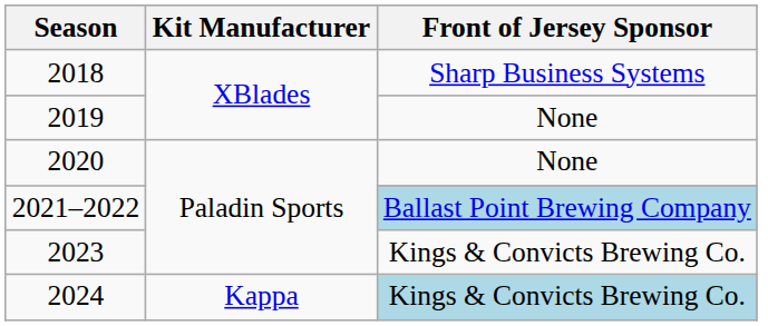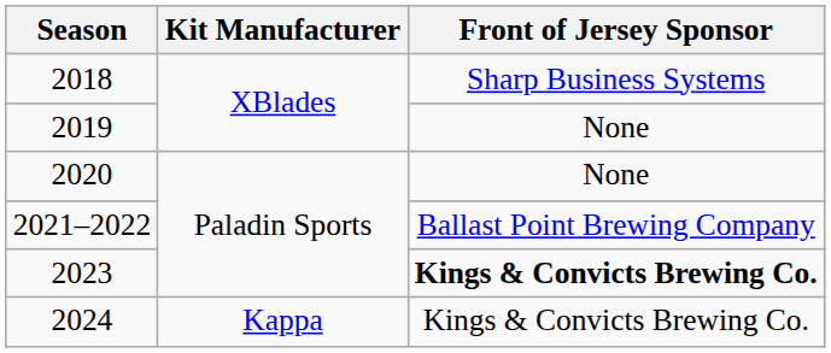2021–2022 | Front of Jersey Sponsor: lightblue background -> no background
2023 | Front of Jersey Sponsor: normal -> bold
2024 | Front of Jersey Sponsor: lightblue background -> no background
